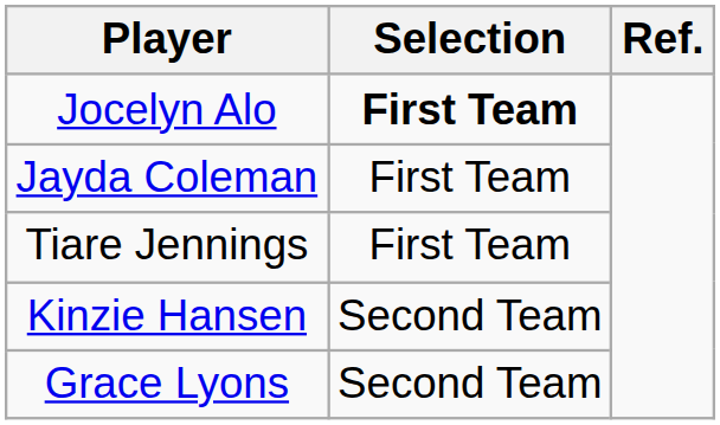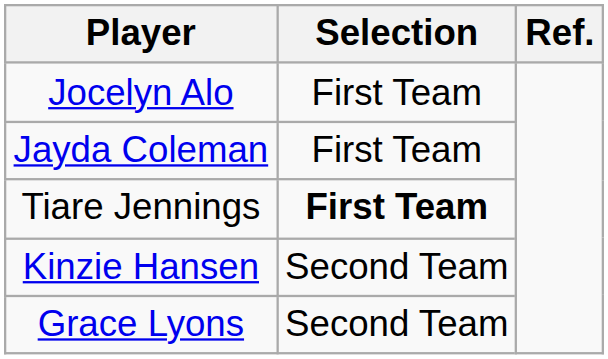Jocelyn Alo | Selection: bold -> normal
Tiare Jennings | Selection: normal -> bold
